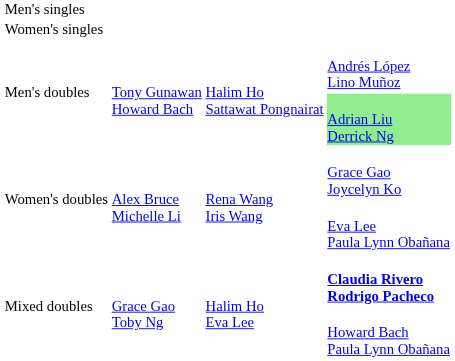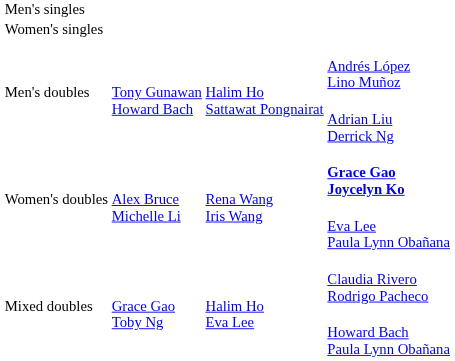Adrian Liu Derrick Ng | column 4: lightgreen background -> no background
Grace Gao Joycelyn Ko | column 4: normal -> bold
Claudia Rivero Rodrigo Pacheco | column 4: bold -> normal
